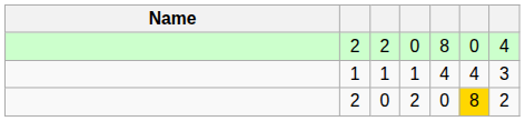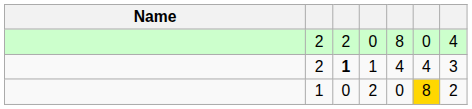row 3 | column 2: 1 -> 2
row 3 | column 3: normal -> bold
row 4 | column 2: 2 -> 1
